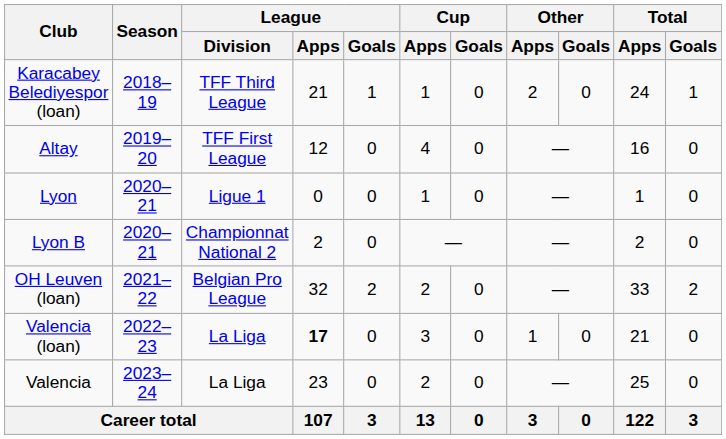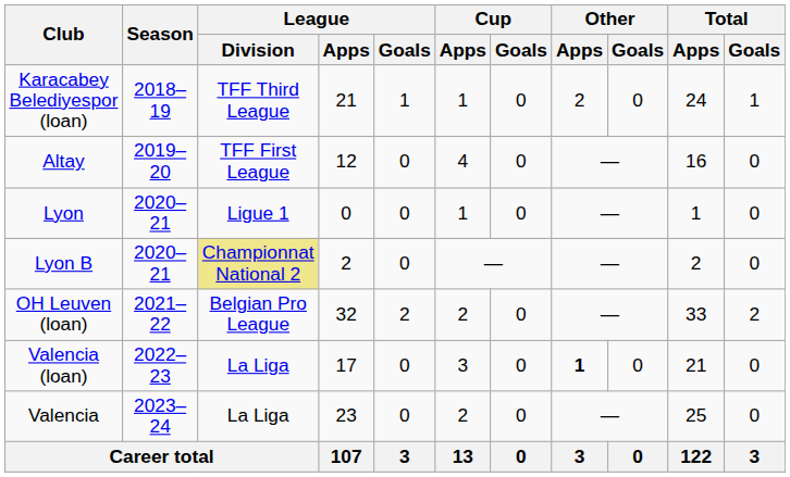Lyon B | League / Division: no background -> khaki background
Valencia (loan) | League / Apps: bold -> normal
Valencia (loan) | Other / Apps: normal -> bold
